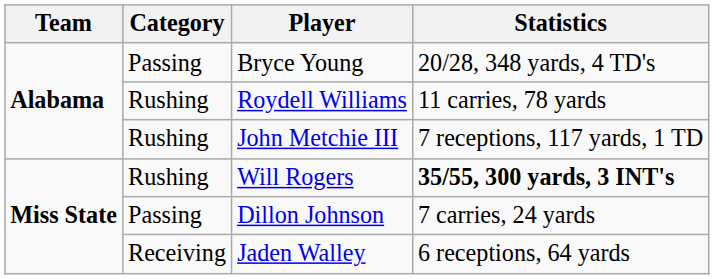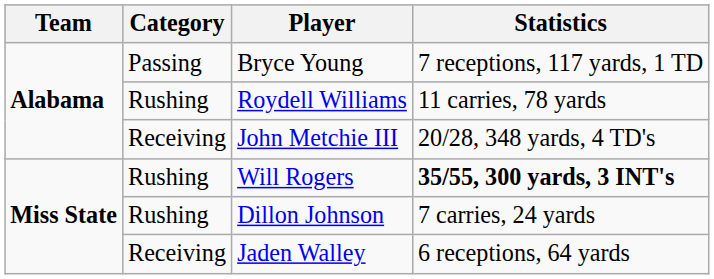Bryce Young | Statistics: 20/28, 348 yards, 4 TD's -> 7 receptions, 117 yards, 1 TD
John Metchie III | Category: Rushing -> Receiving
John Metchie III | Statistics: 7 receptions, 117 yards, 1 TD -> 20/28, 348 yards, 4 TD's
Dillon Johnson | Category: Passing -> Rushing
